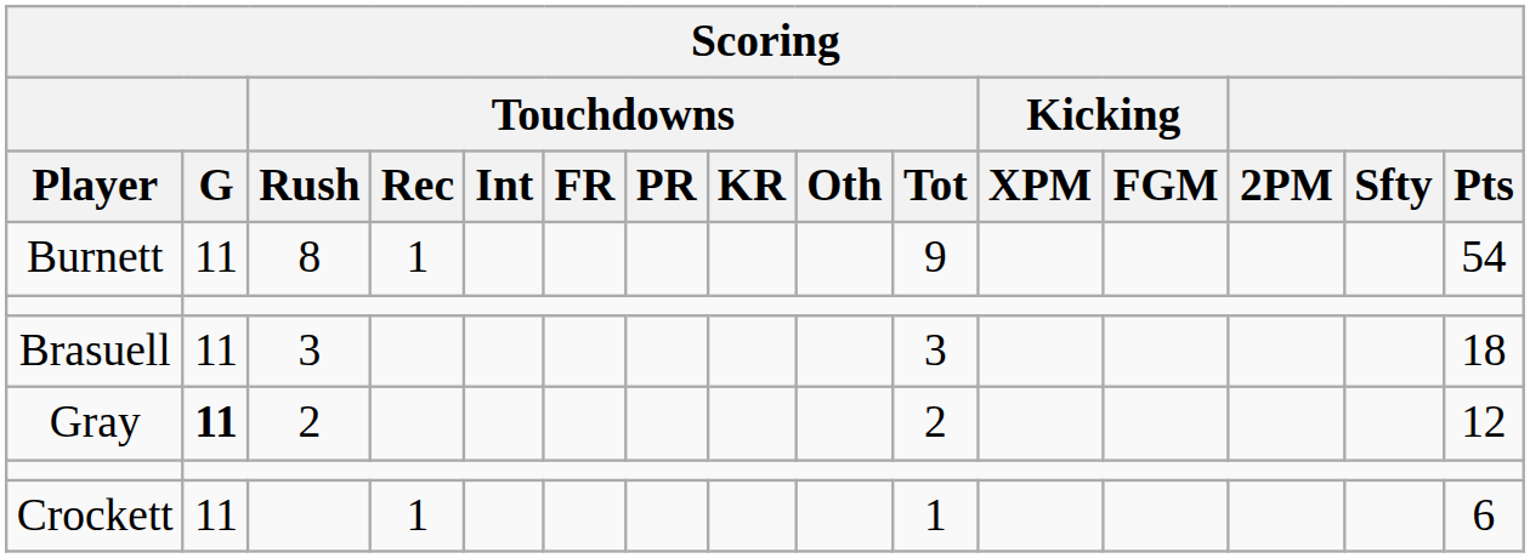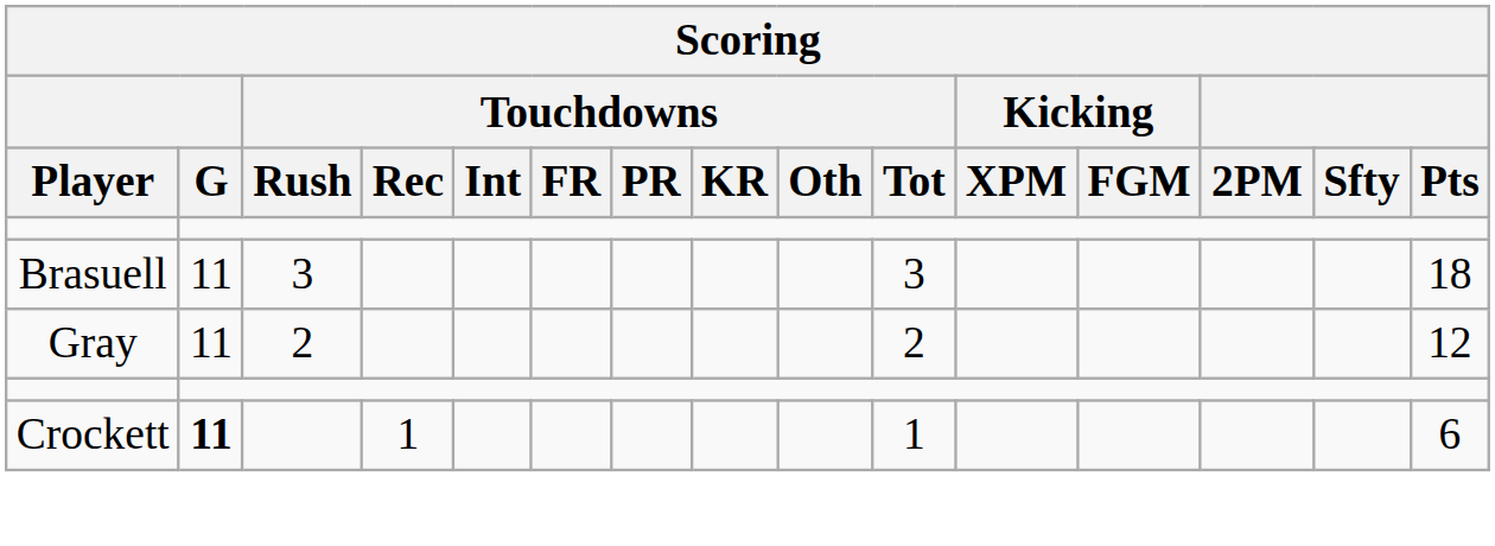- row: Burnett | 11 | 8 | 1 | 9 | 54
Gray | G: bold -> normal
Crockett | G: normal -> bold
